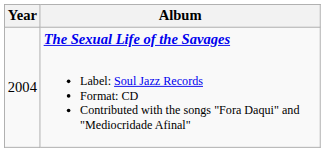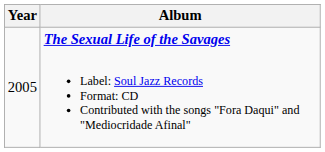row 2 | Year: 2004 -> 2005
